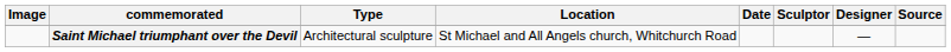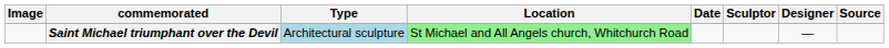Saint Michael triumphant over the Devil | Type: no background -> lightblue background
Saint Michael triumphant over the Devil | Location: no background -> lightgreen background
